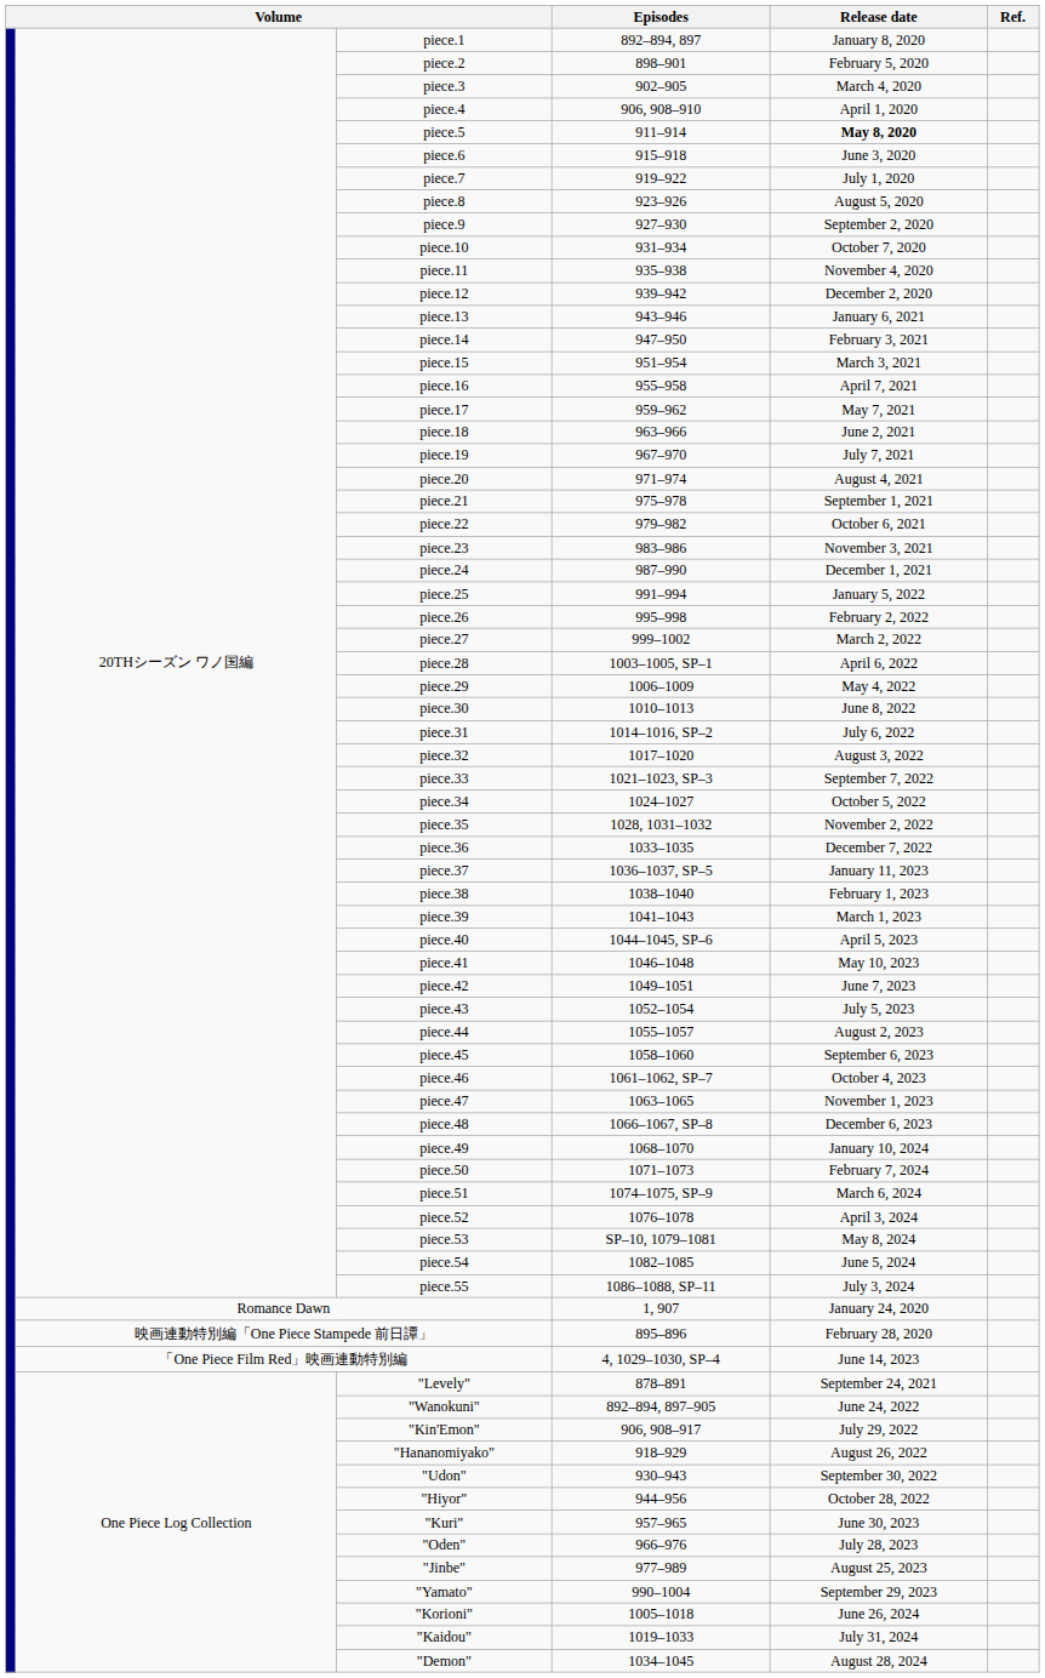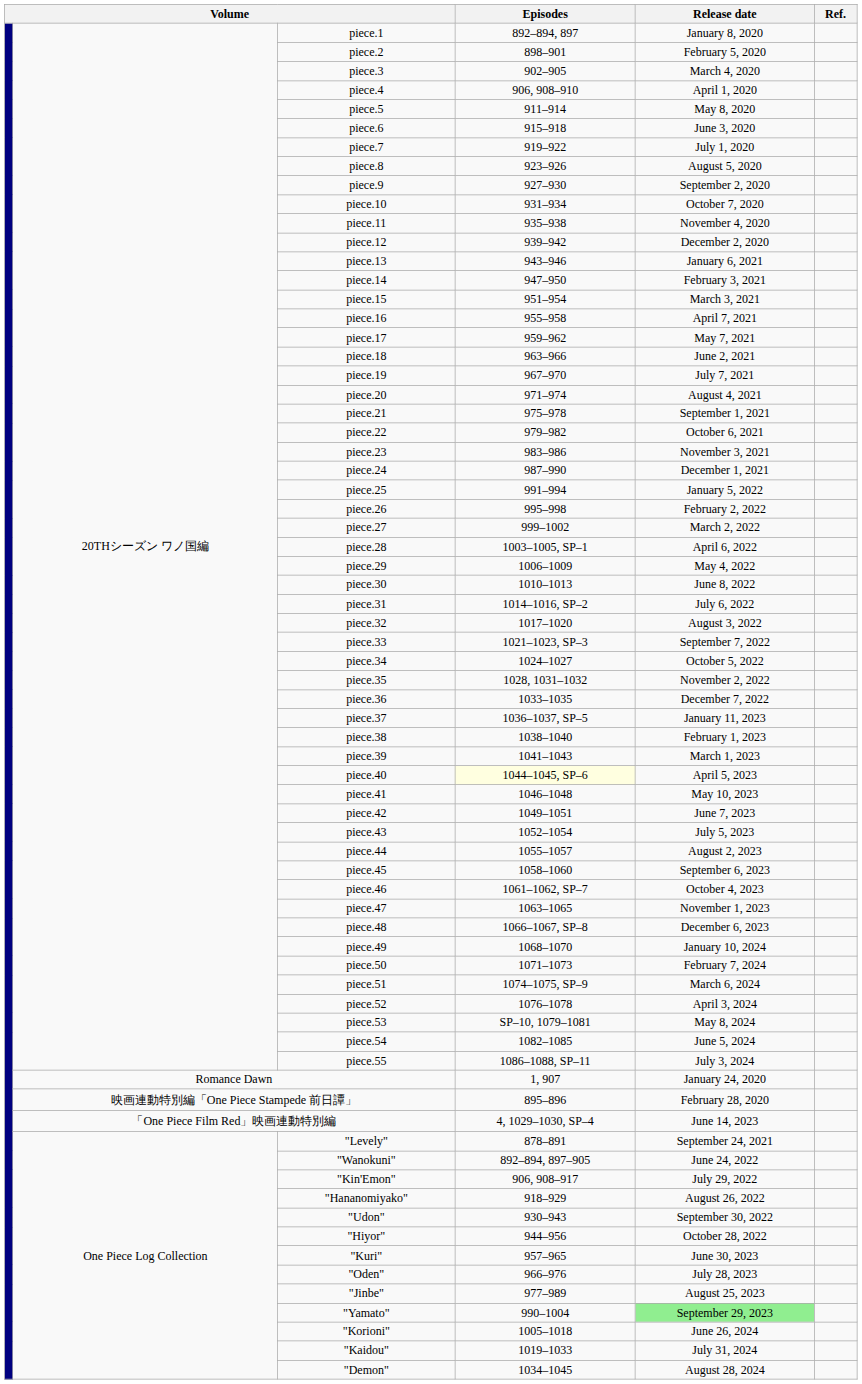piece.5 | Release date: bold -> normal
piece.40 | Episodes: no background -> lightyellow background
"Yamato" | Release date: no background -> lightgreen background
